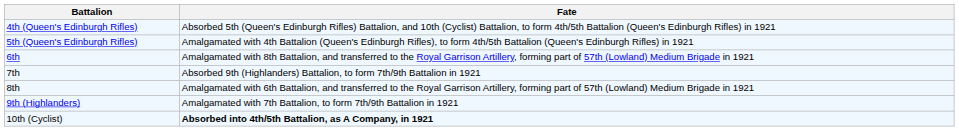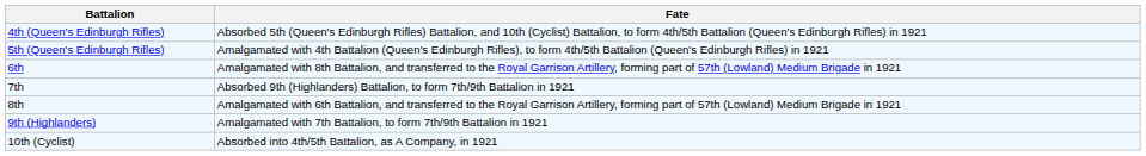10th (Cyclist) | Fate: bold -> normal
